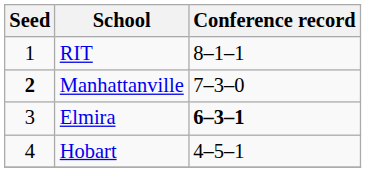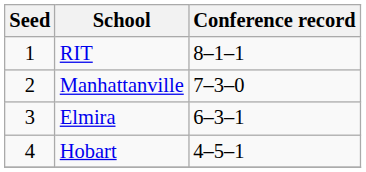Manhattanville | Seed: bold -> normal
Elmira | Conference record: bold -> normal
